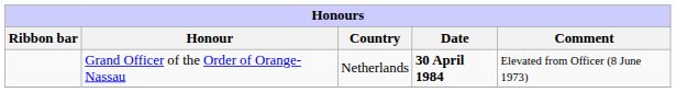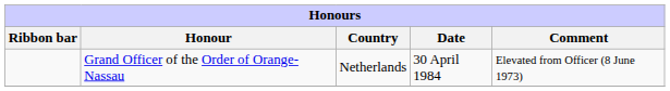Grand Officer of the Order of Orange-Nassau | Date: bold -> normal
